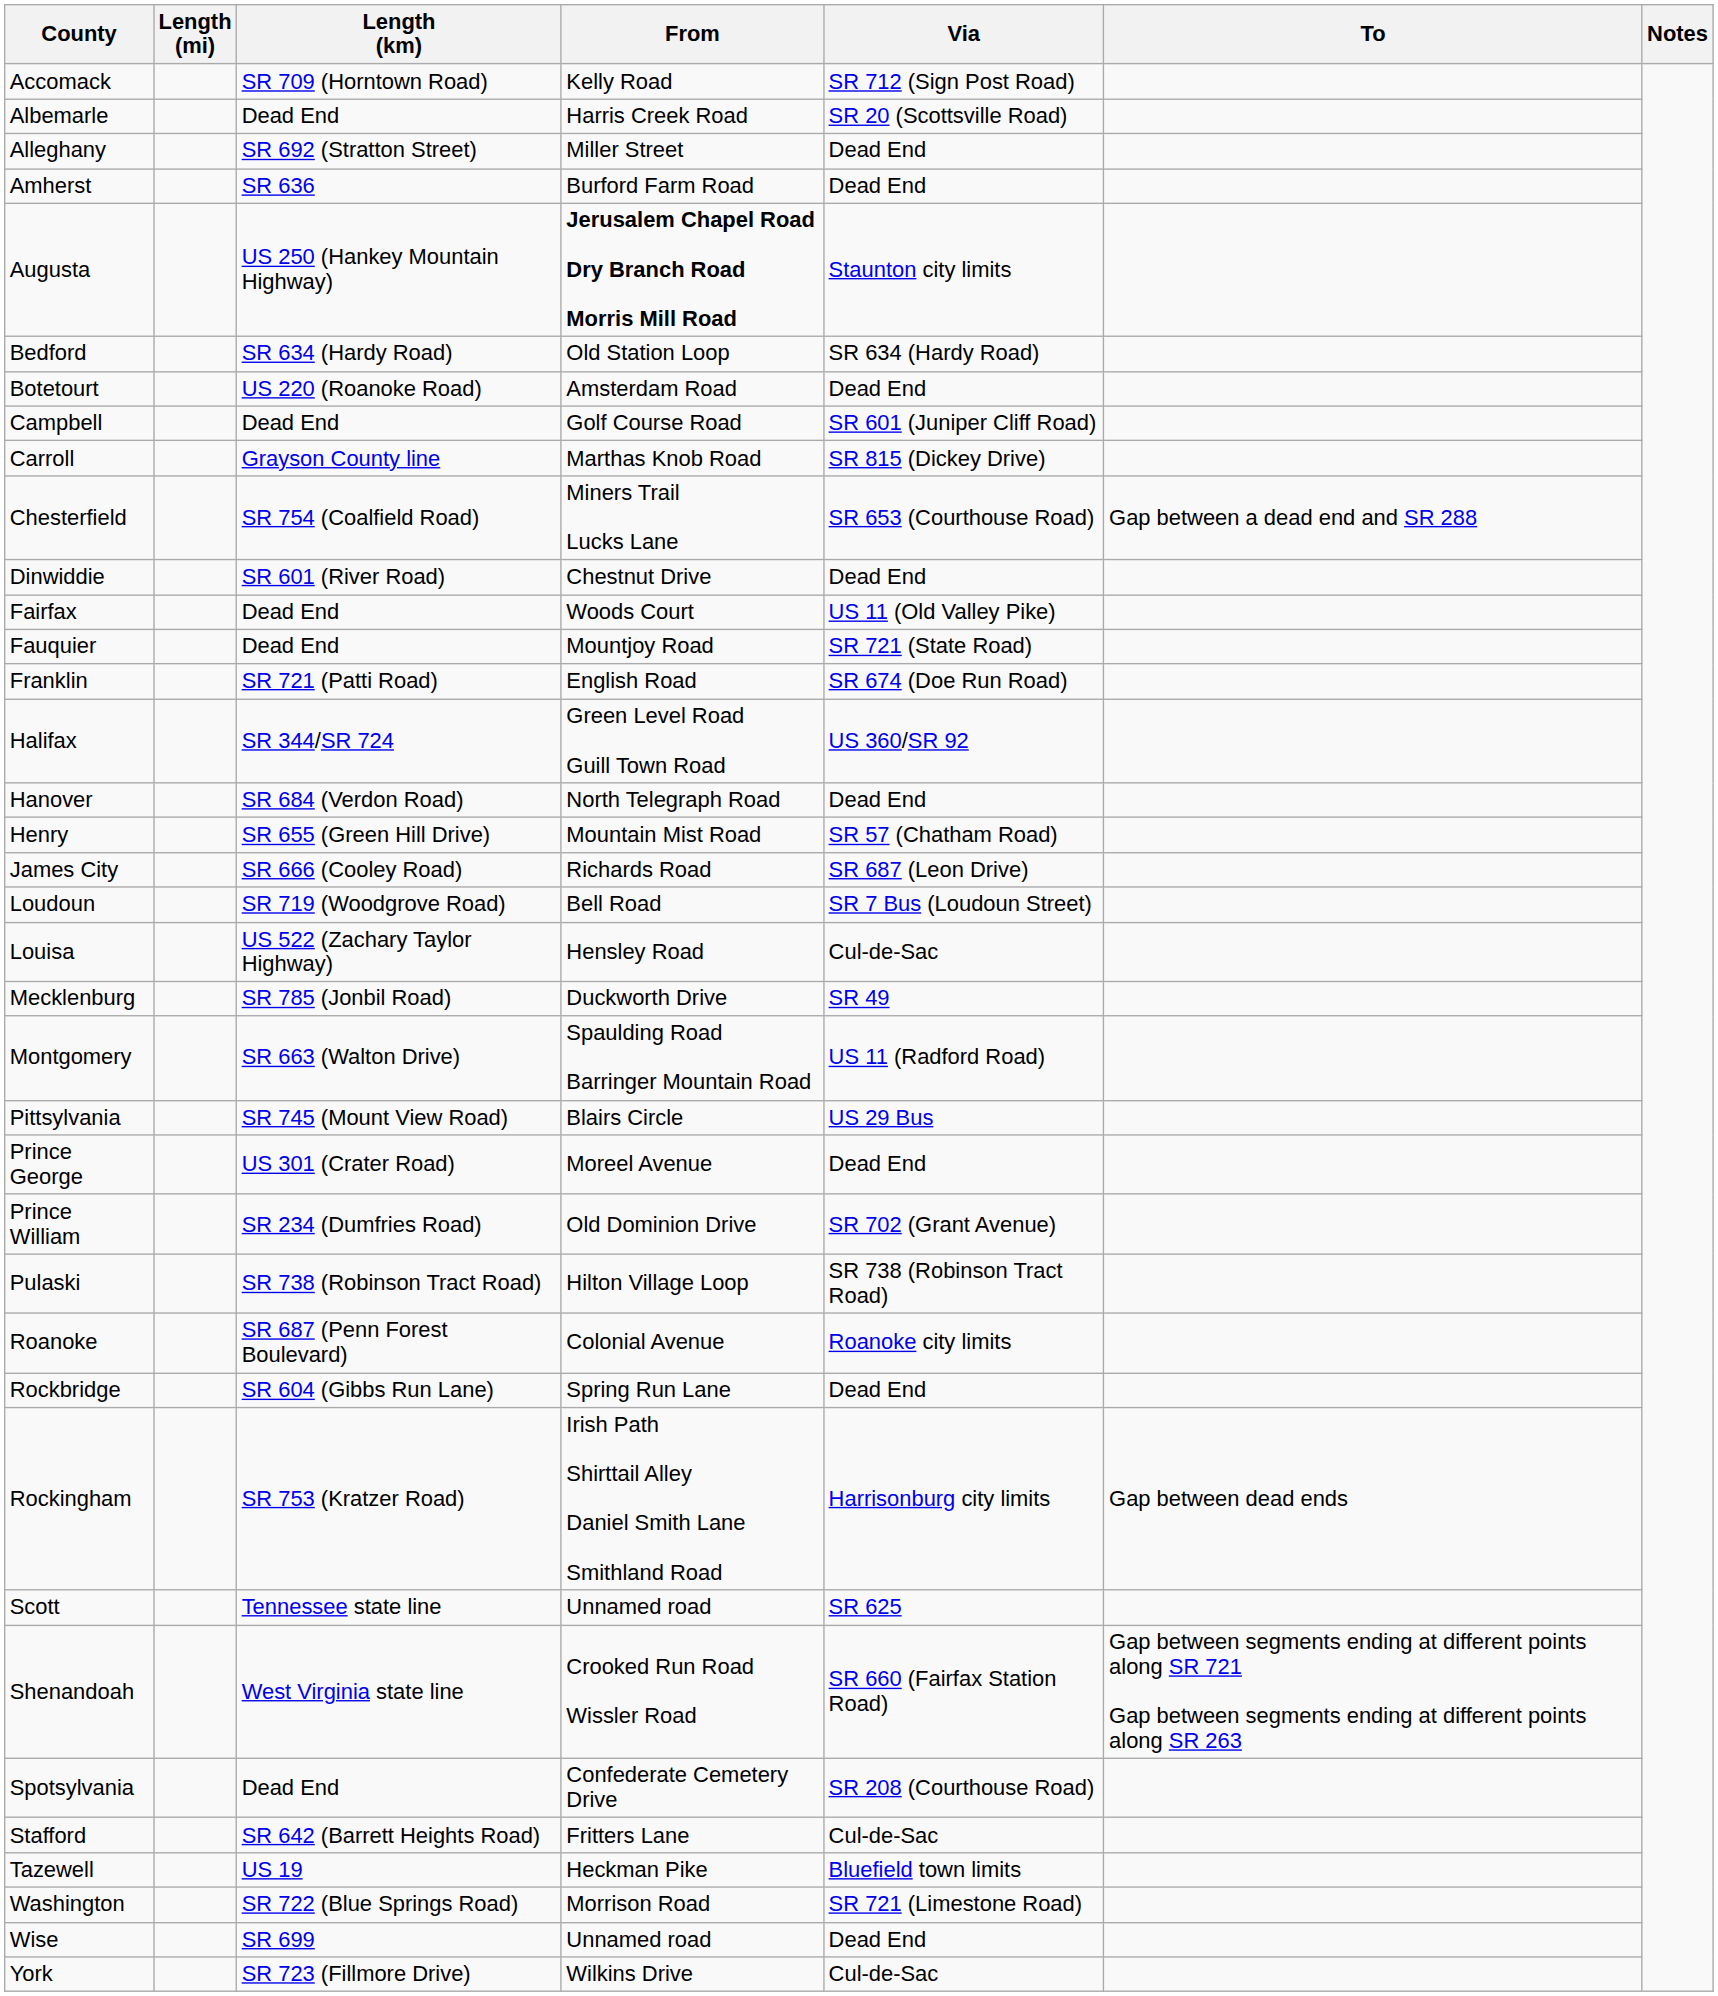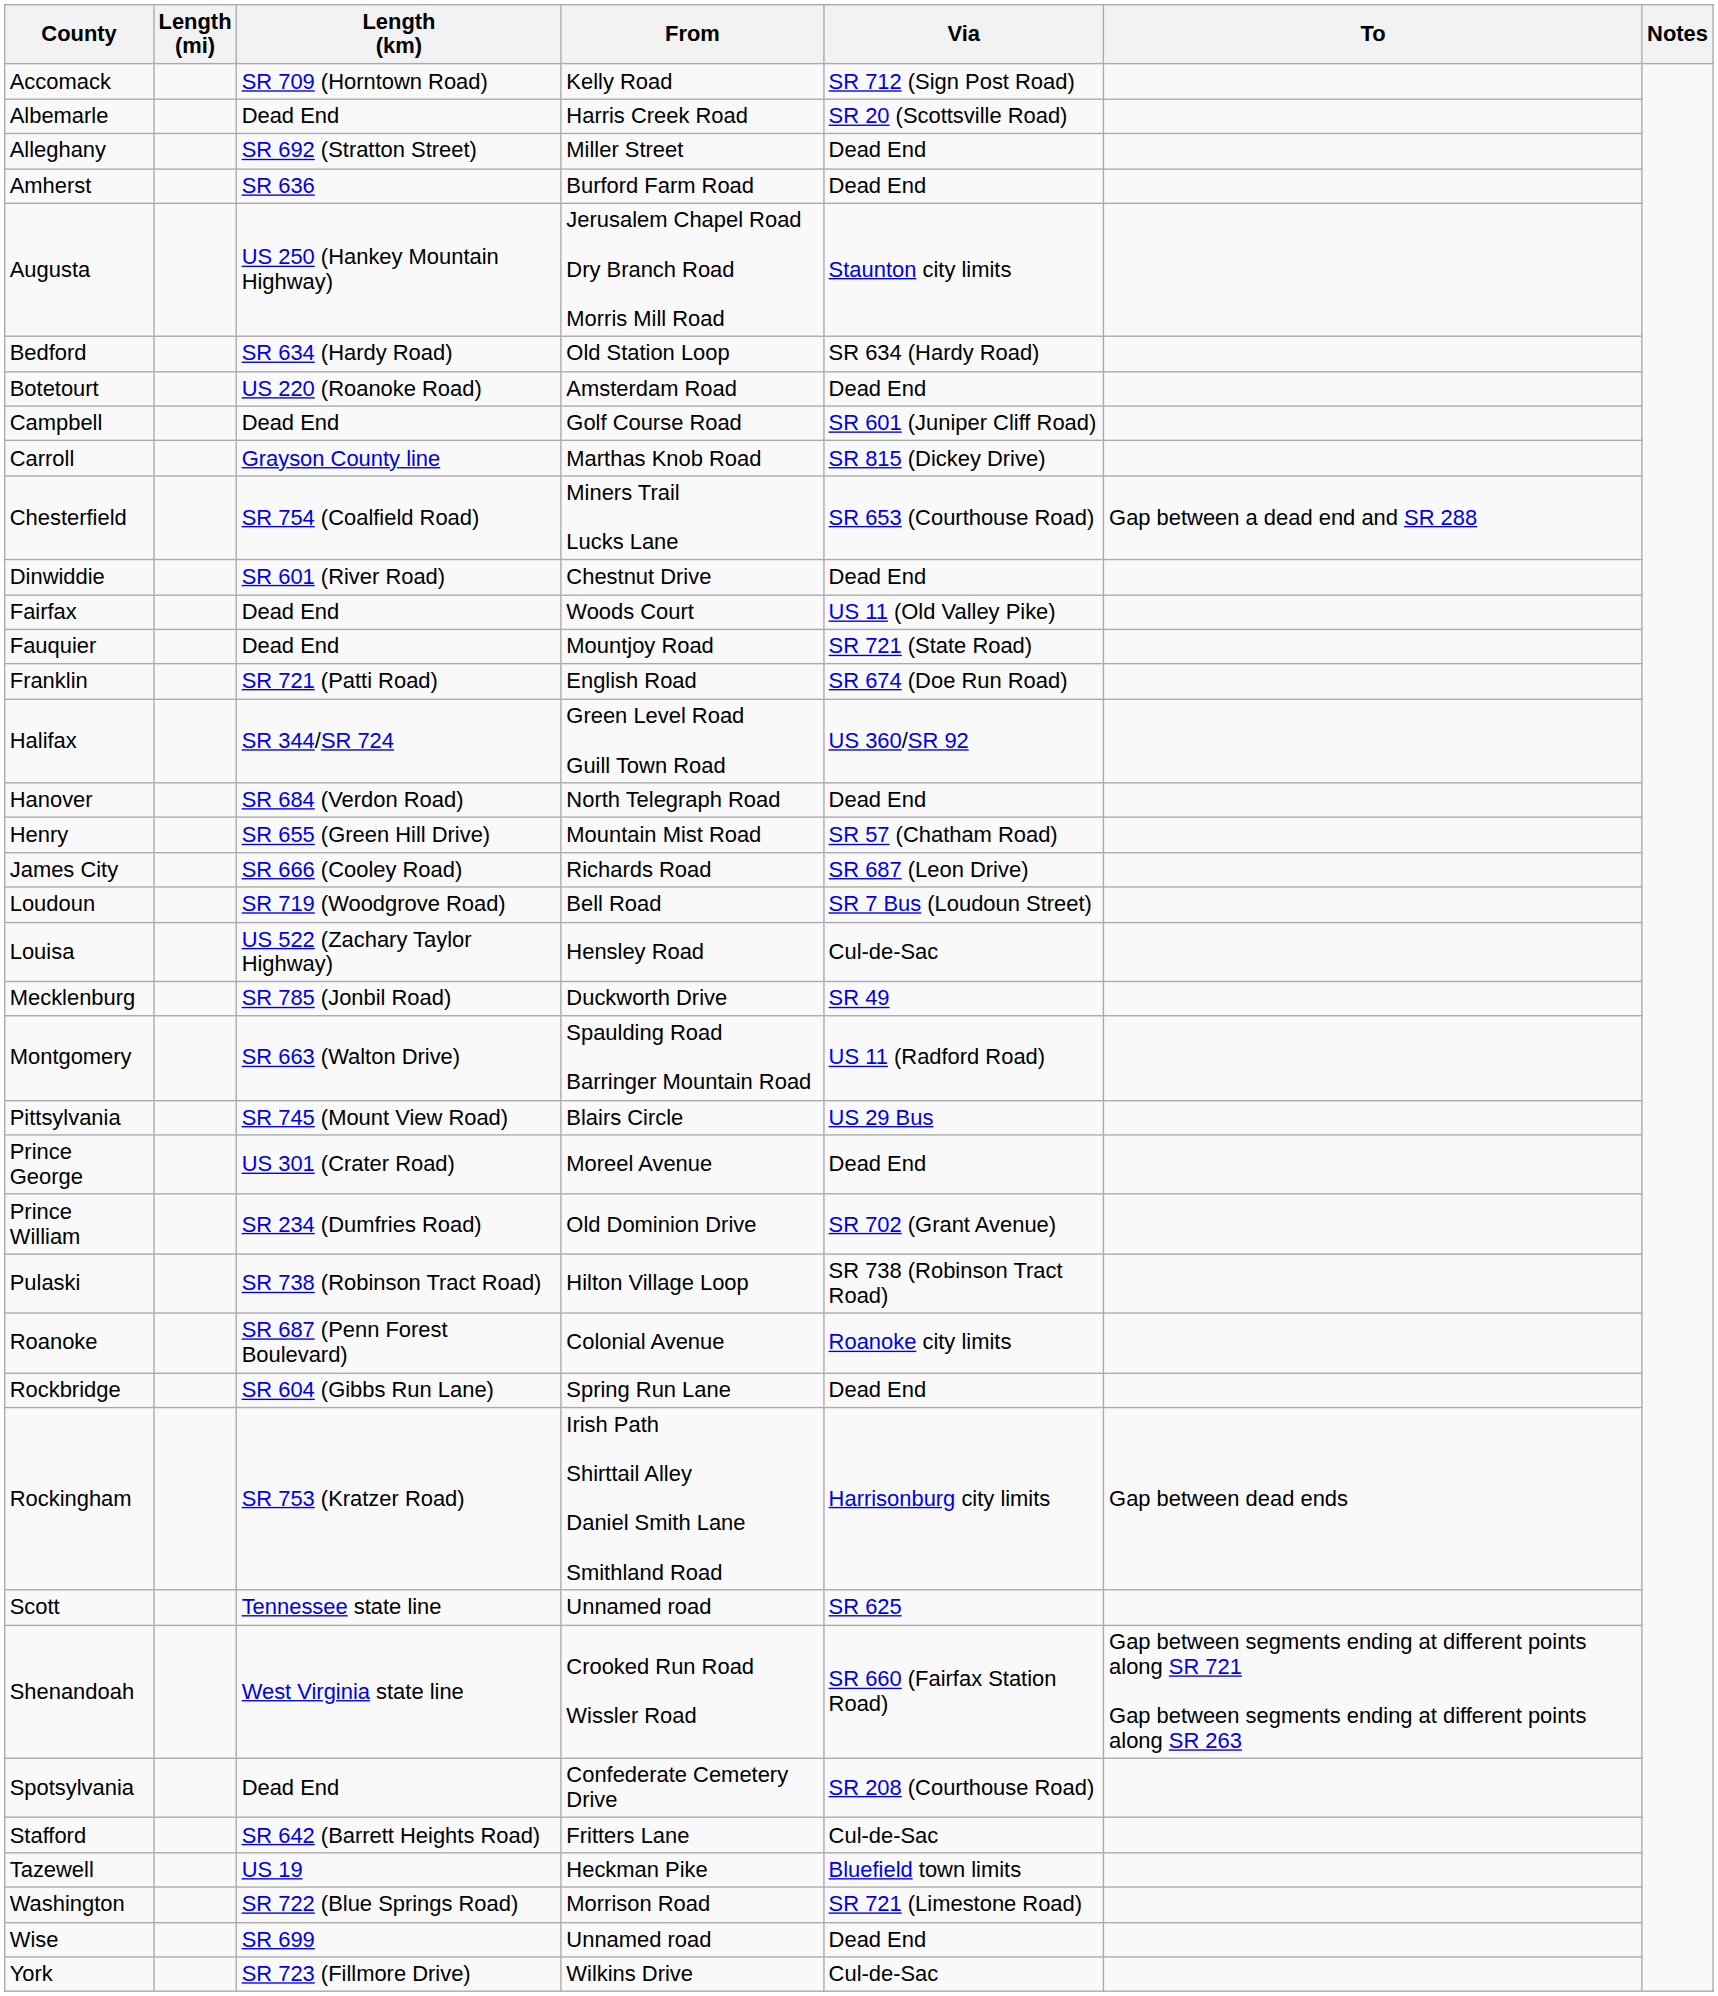Augusta | From: bold -> normal
